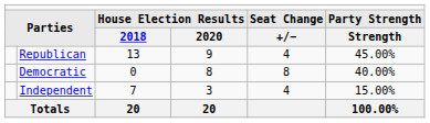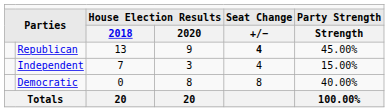Republican | column 5: normal -> bold
rows swapped: Democratic <-> Independent
